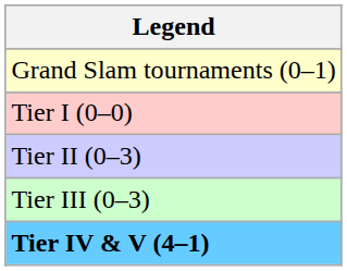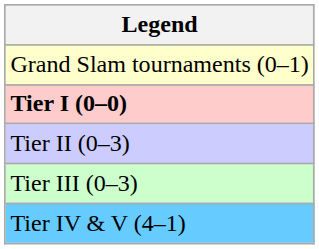Tier I (0–0) | Legend: normal -> bold
Tier IV & V (4–1) | Legend: bold -> normal
